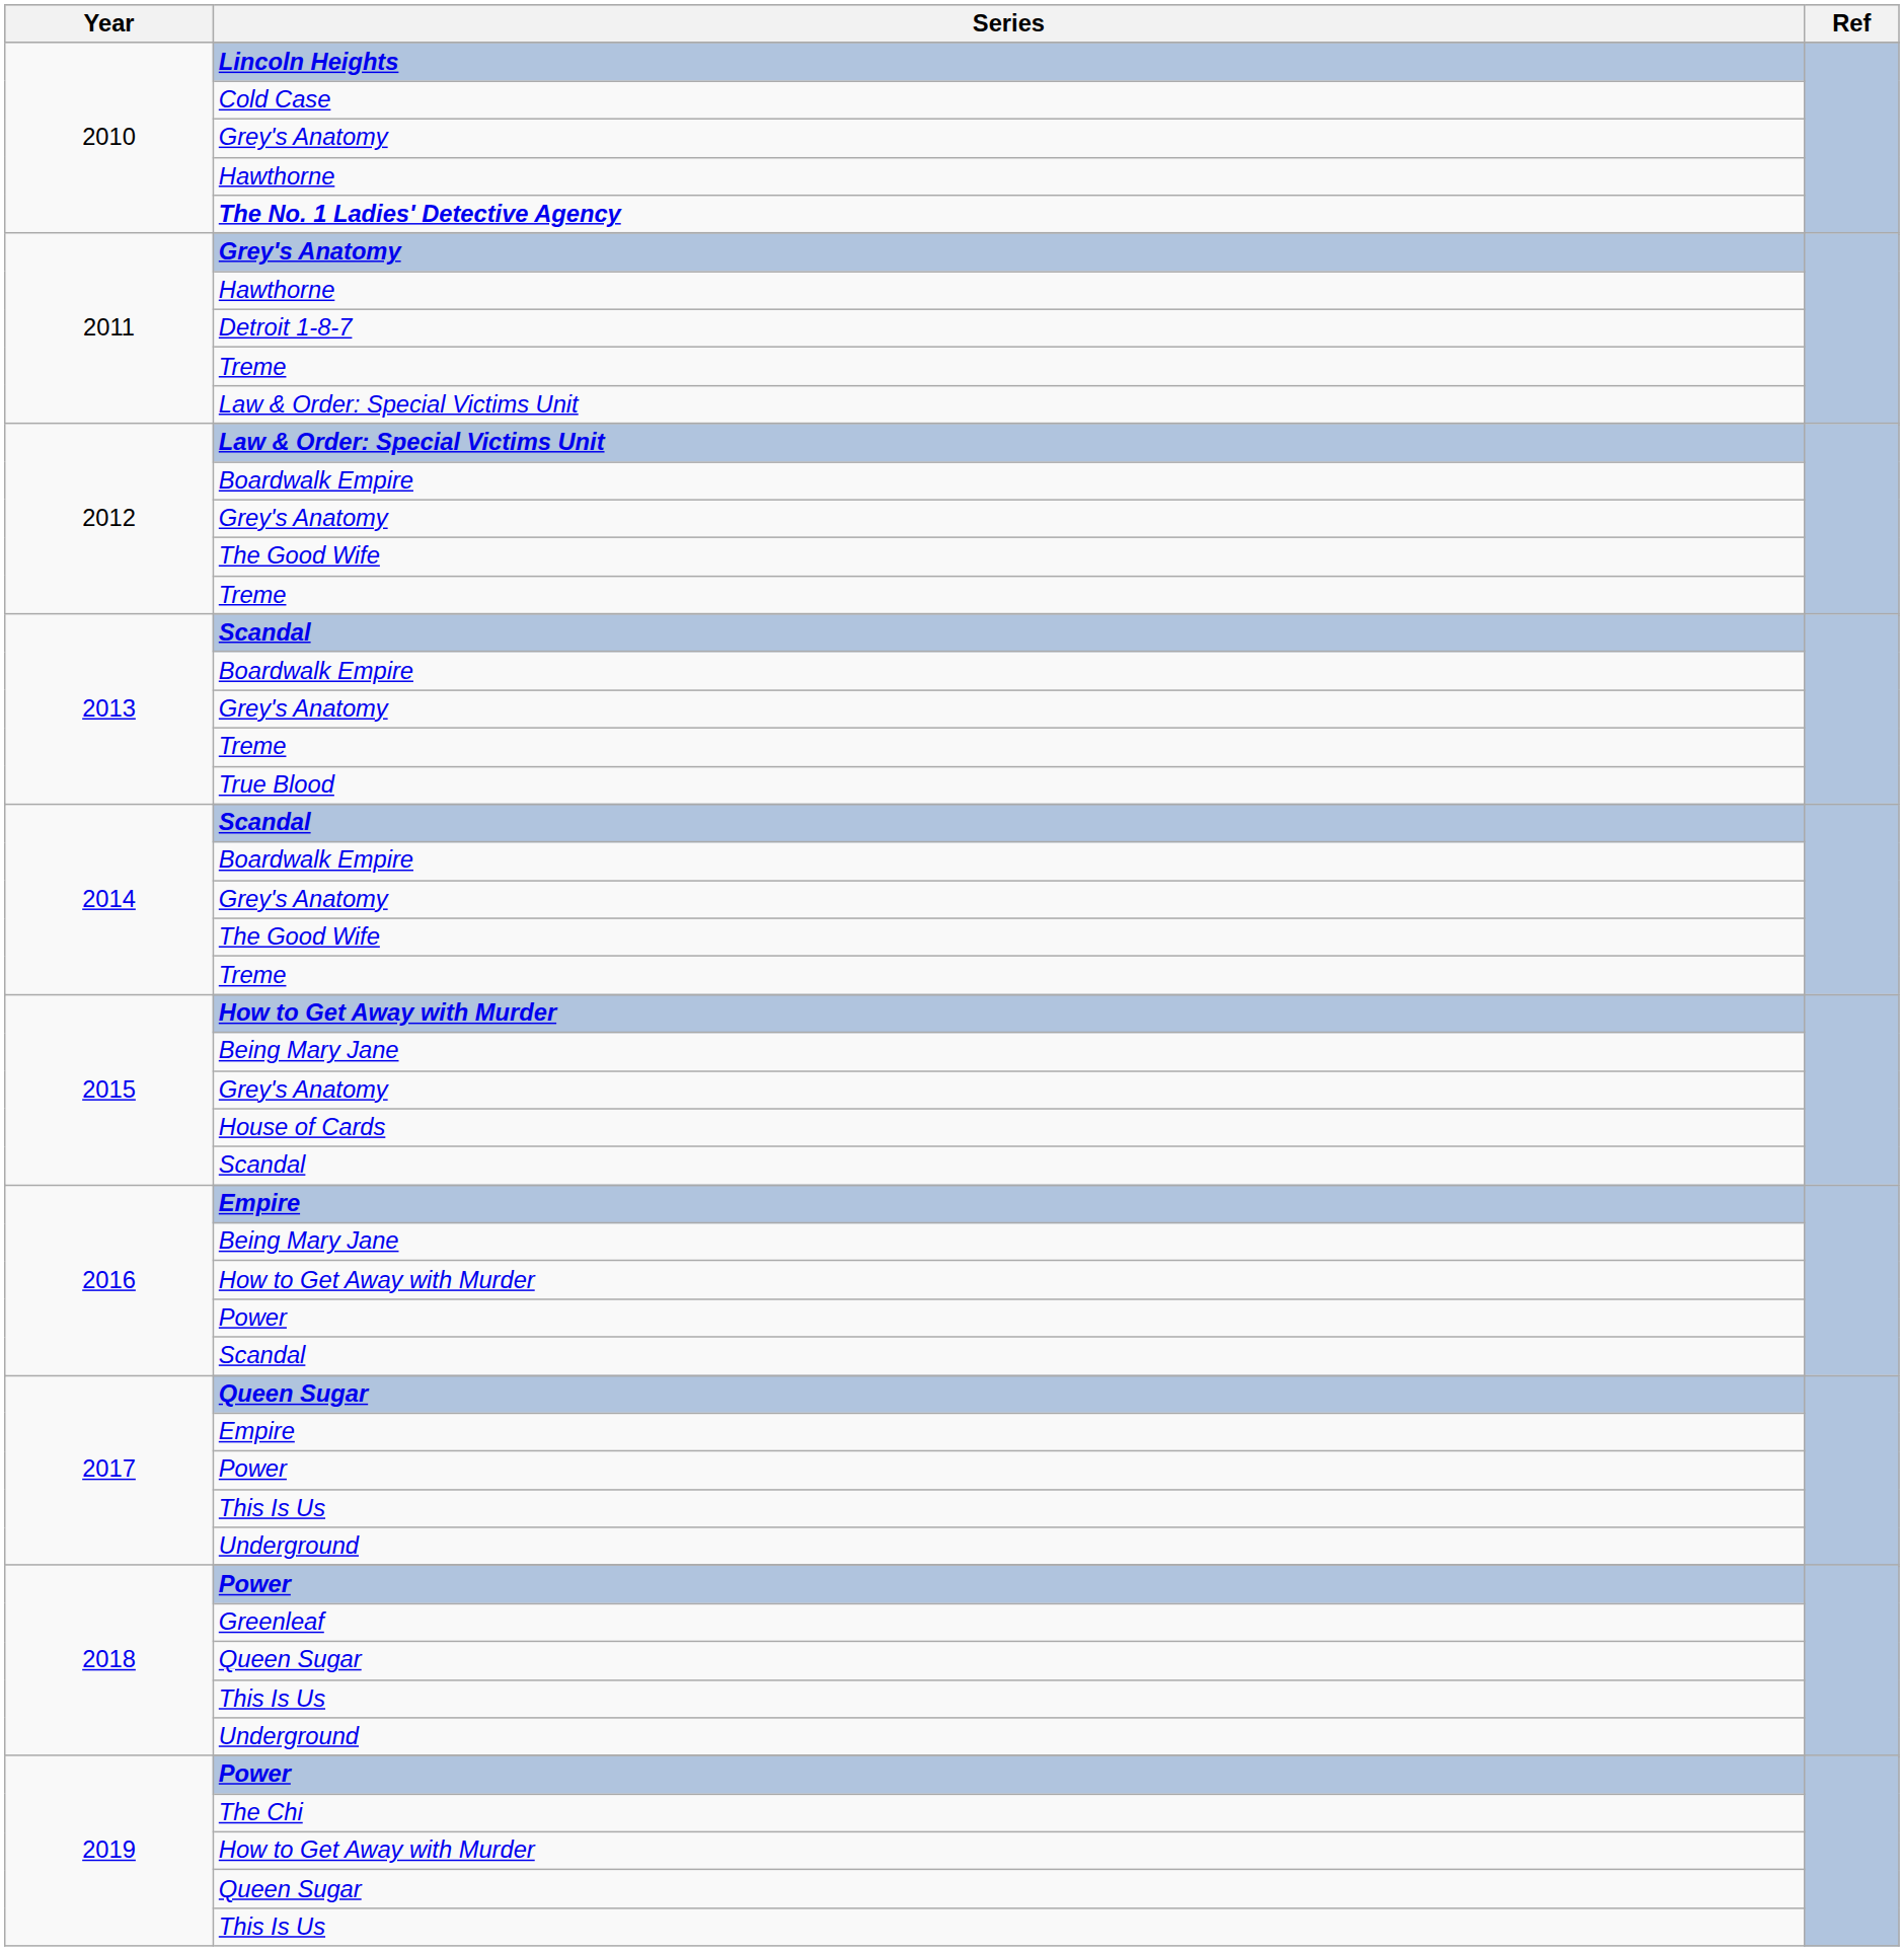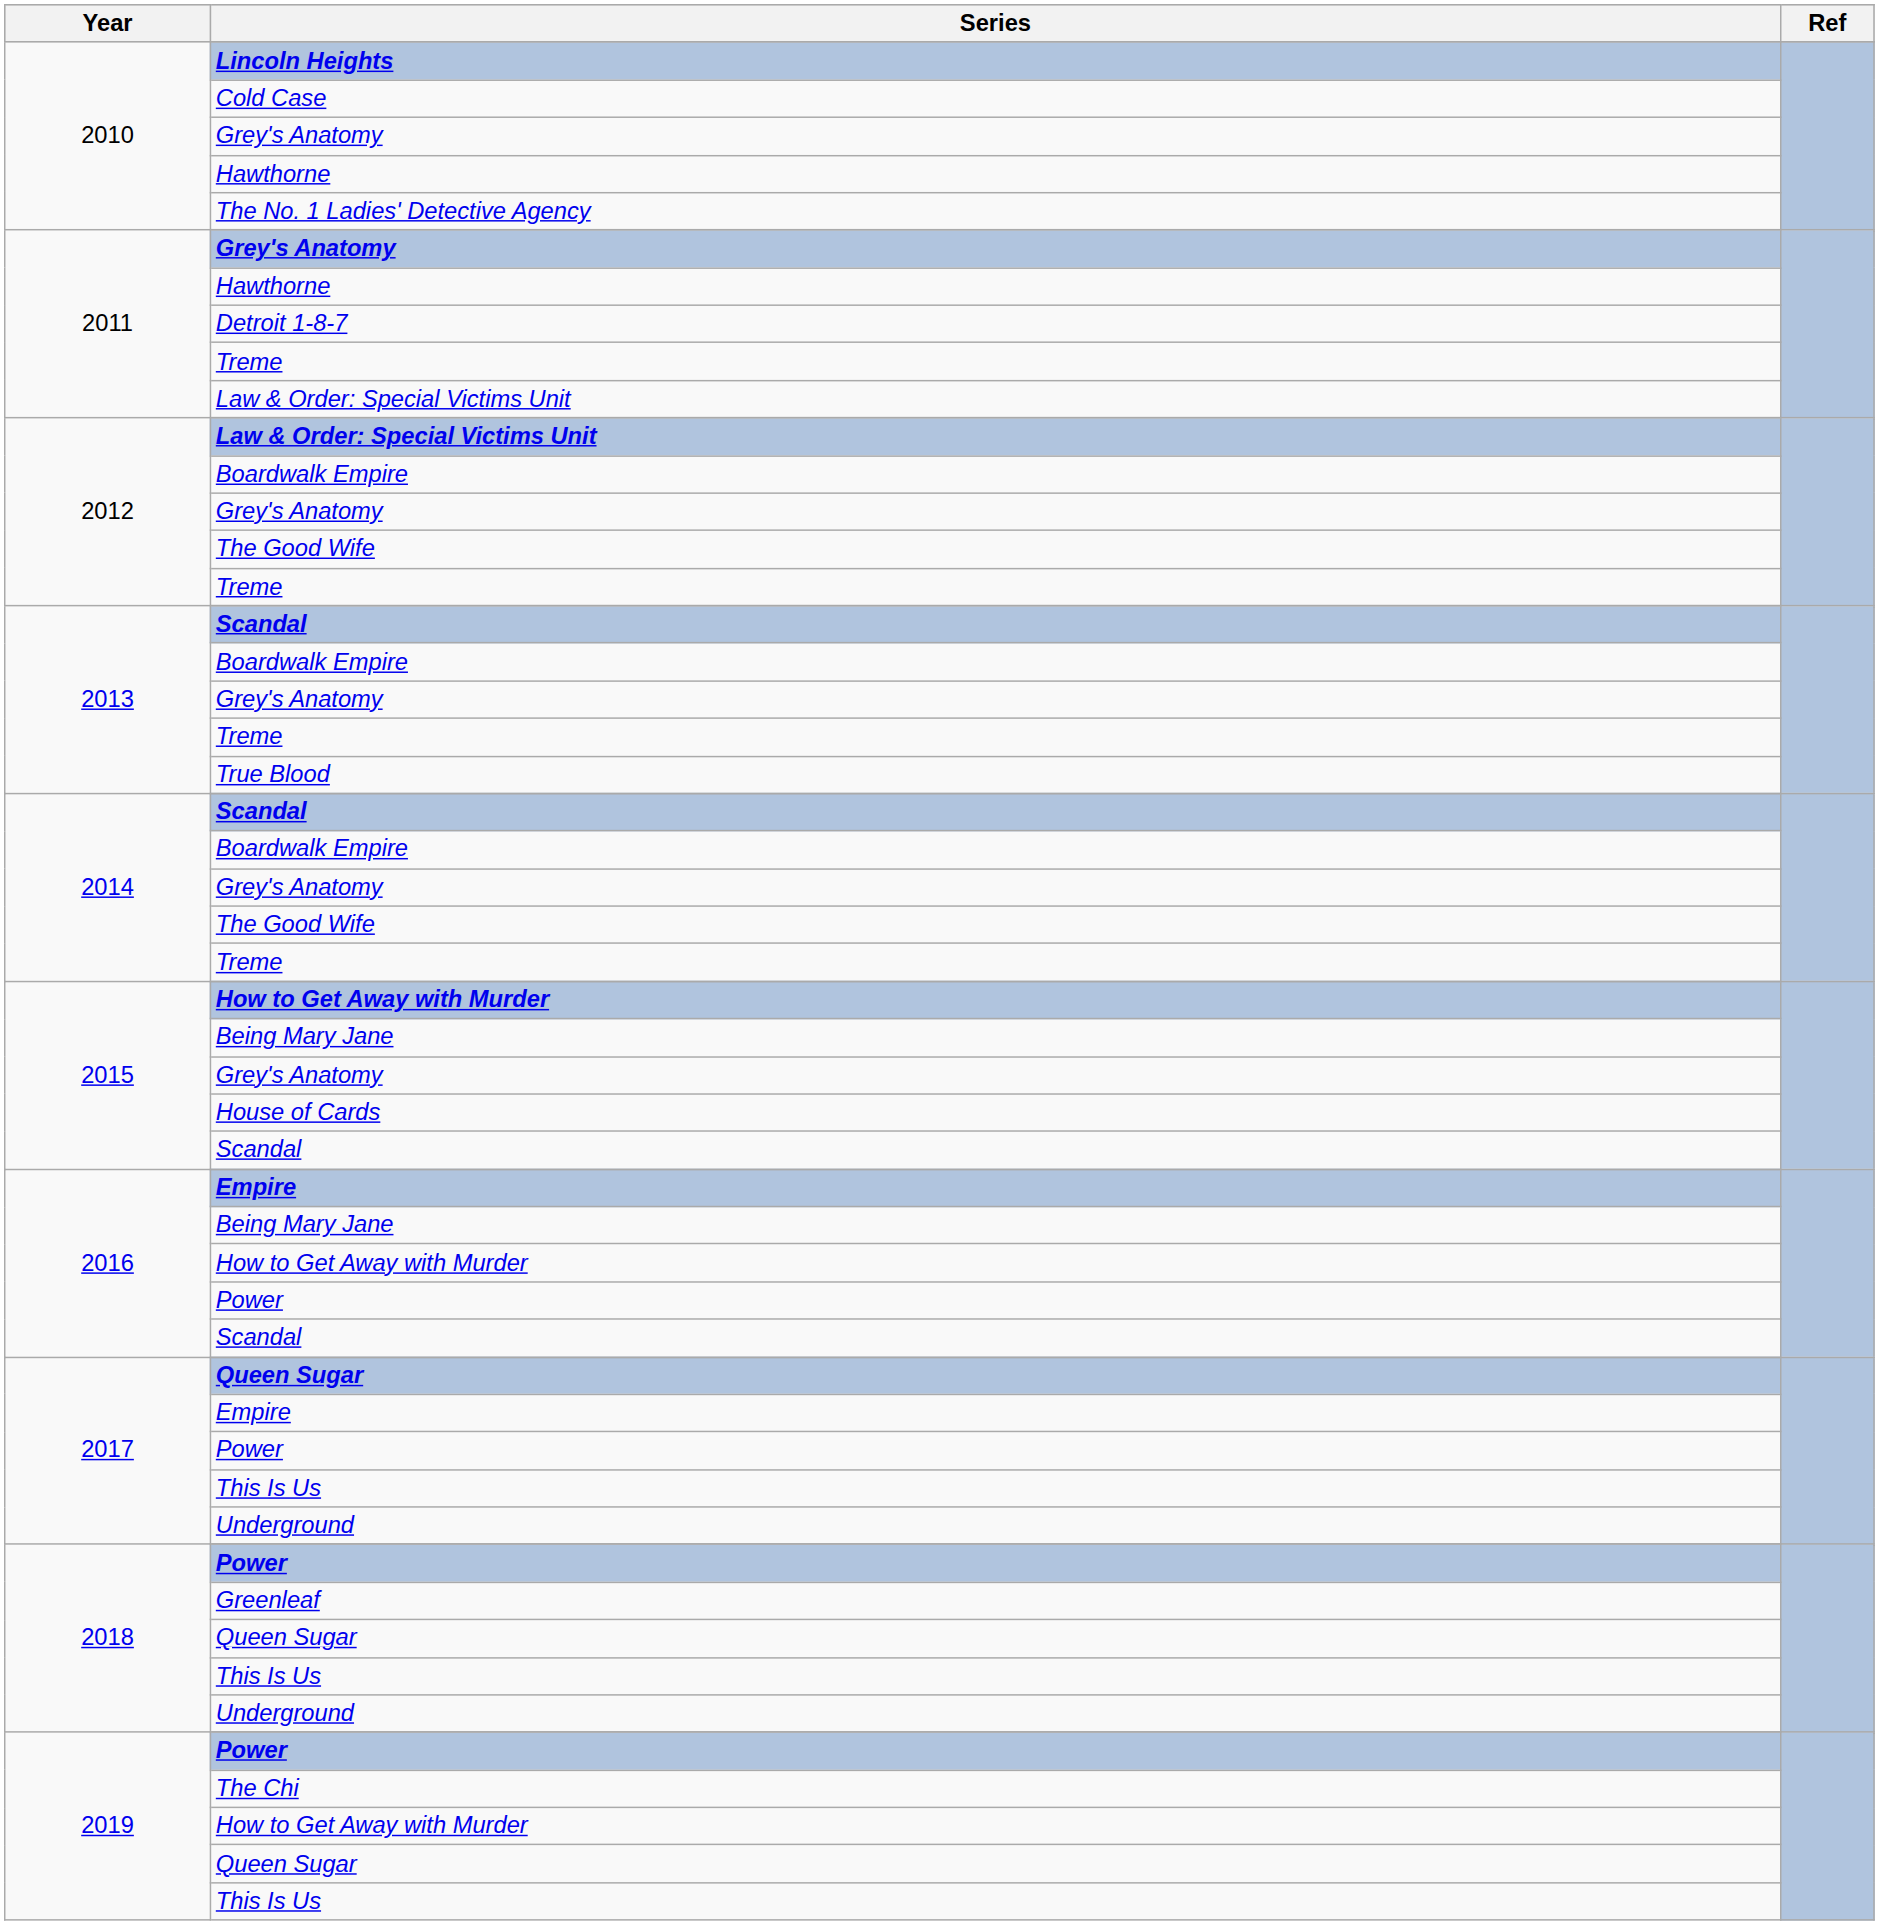The No. 1 Ladies' Detective Agency | Series: bold -> normal
